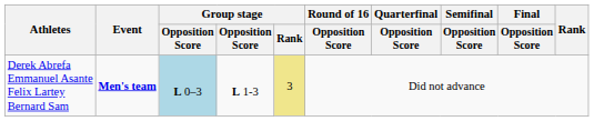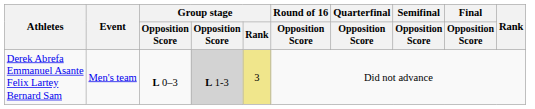Derek Abrefa Emmanuel Asante Felix Lartey Bernard Sam | Event: bold -> normal
Derek Abrefa Emmanuel Asante Felix Lartey Bernard Sam | column 3: lightblue background -> no background
Derek Abrefa Emmanuel Asante Felix Lartey Bernard Sam | column 4: no background -> lightgrey background
